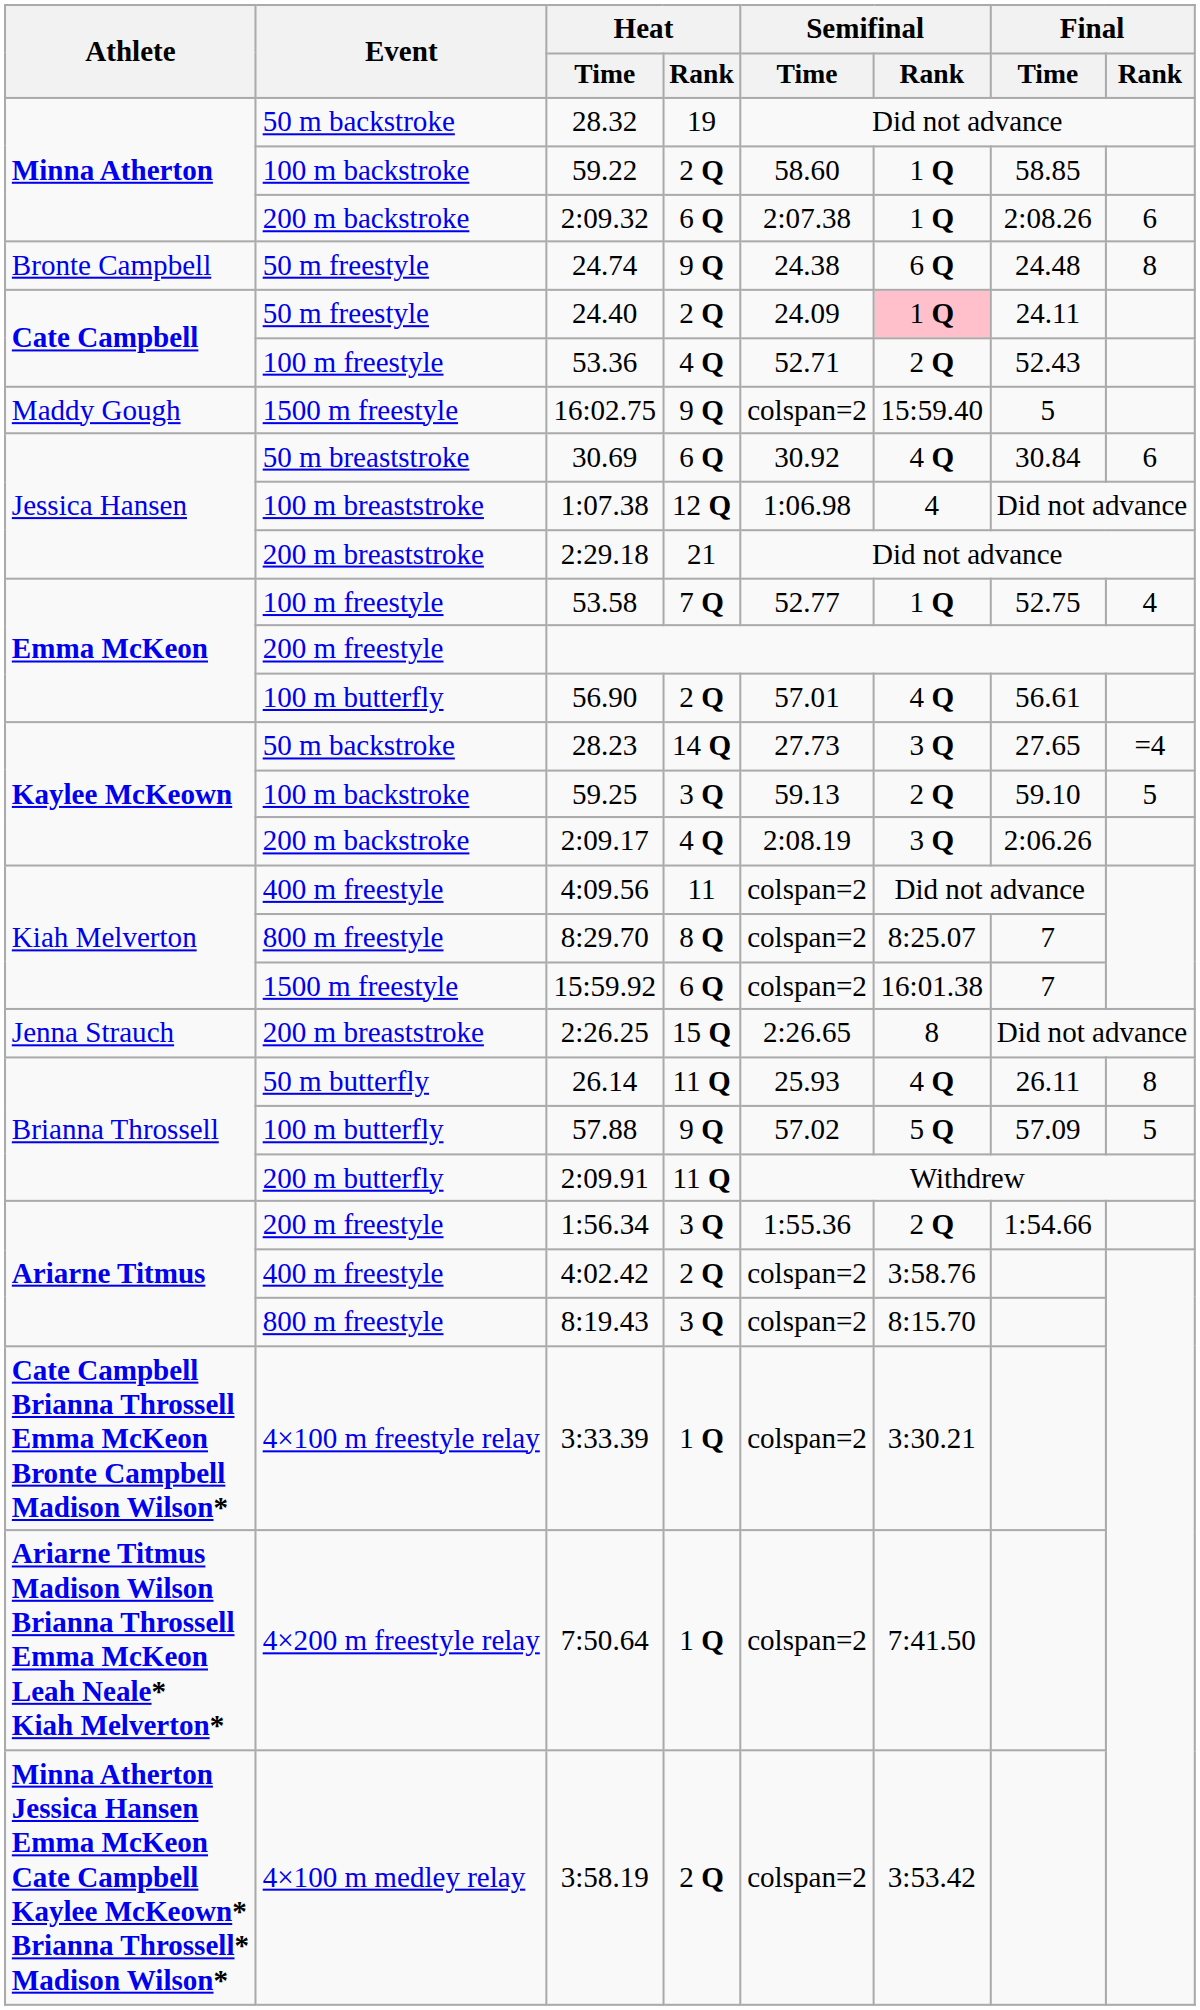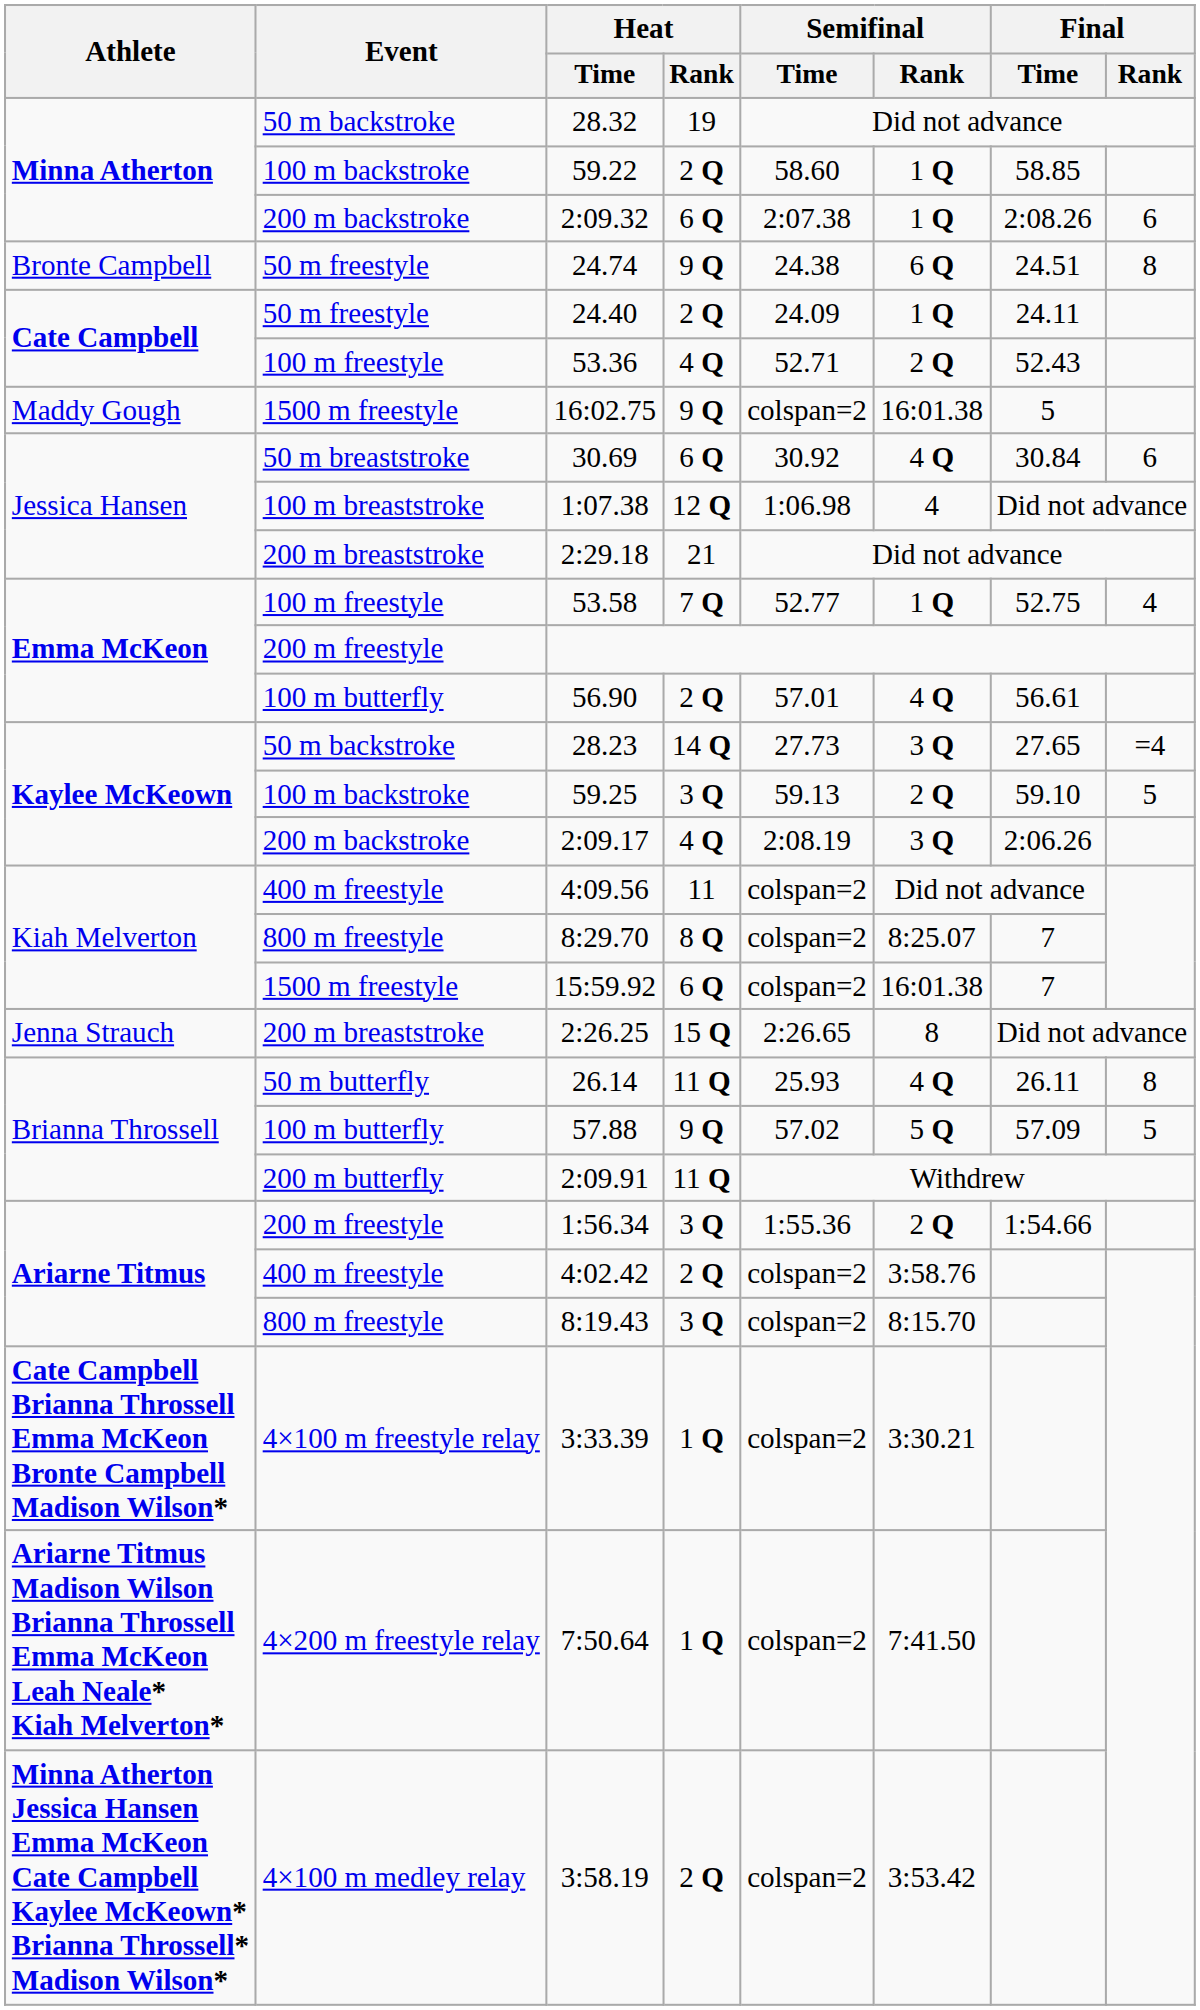24.74 | Final / Time: 24.48 -> 24.51
24.40 | Semifinal / Rank: pink background -> no background
16:02.75 | Semifinal / Rank: 15:59.40 -> 16:01.38
